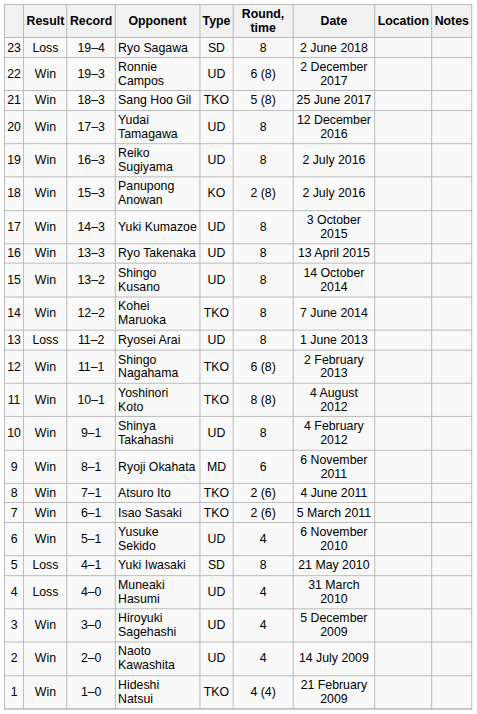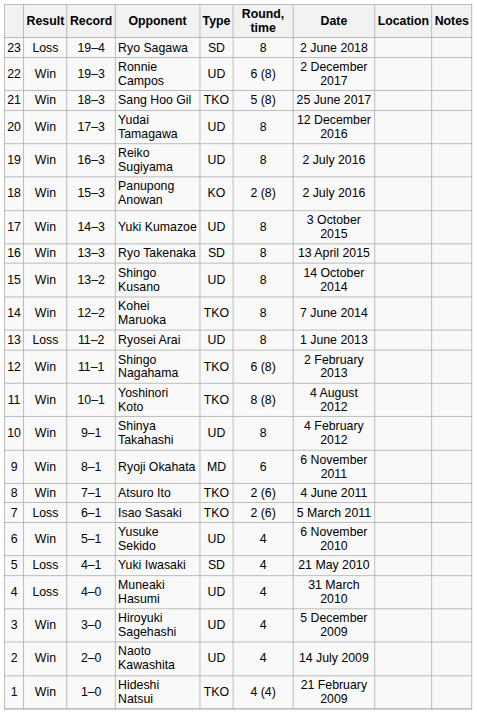Ryo Takenaka | Type: UD -> SD
Isao Sasaki | Result: Win -> Loss
Yuki Iwasaki | Round, time: 8 -> 4
